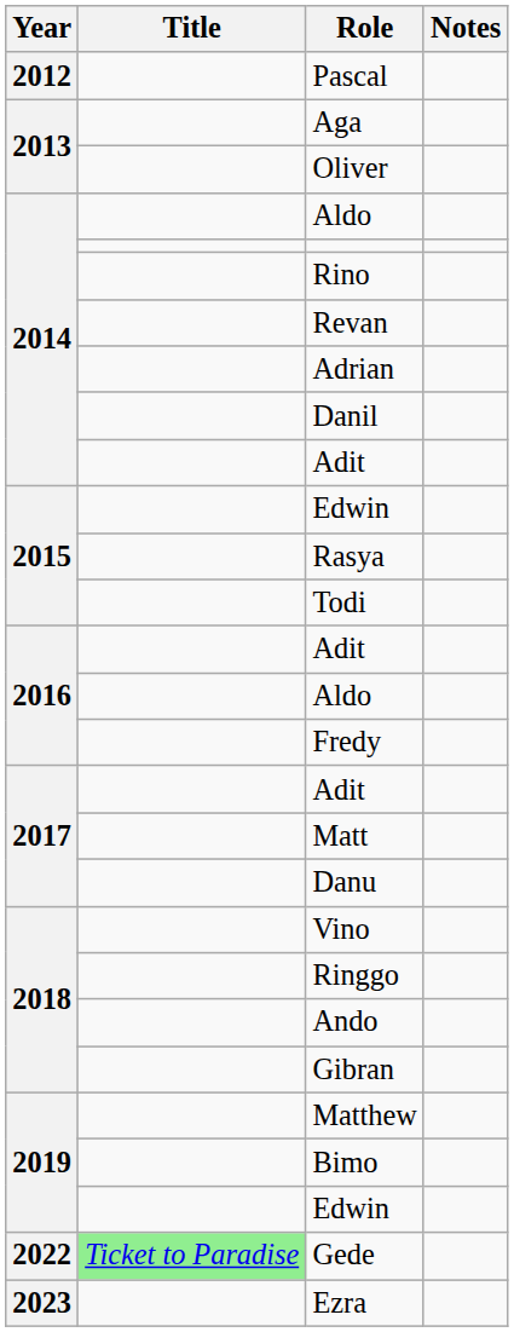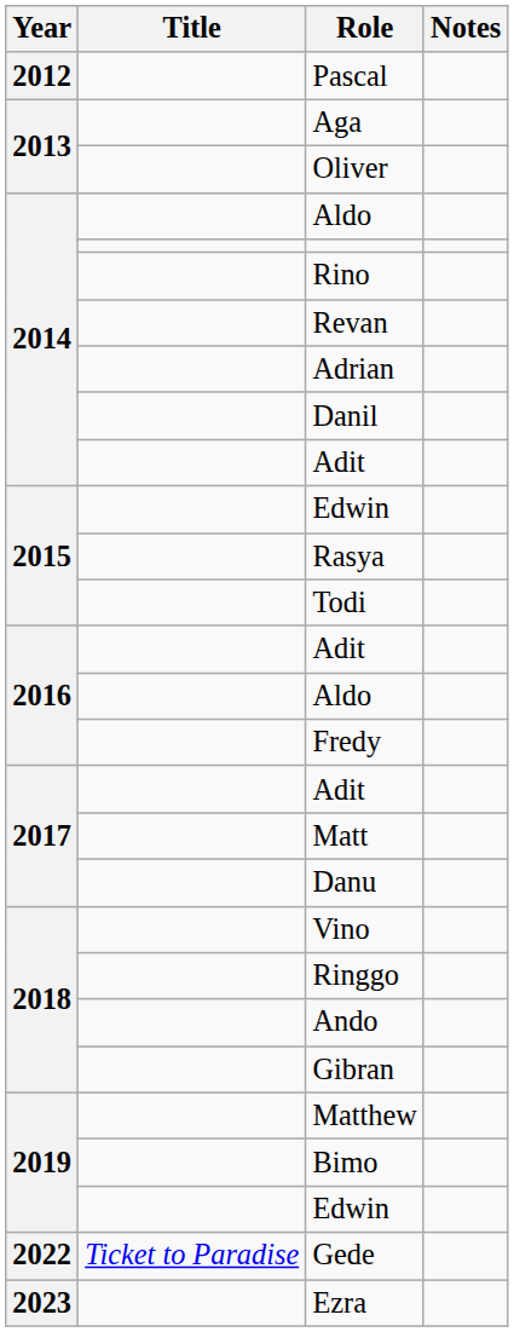Gede | Title: lightgreen background -> no background
